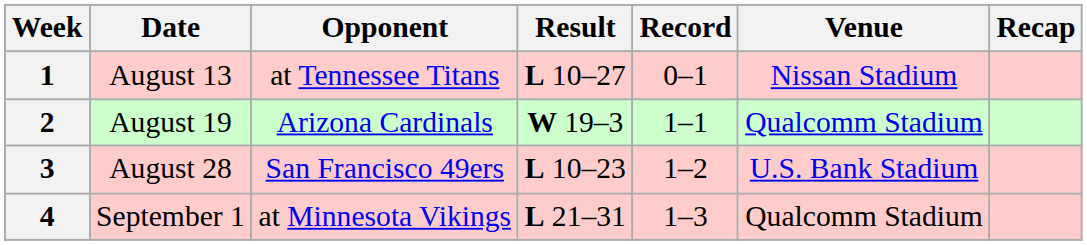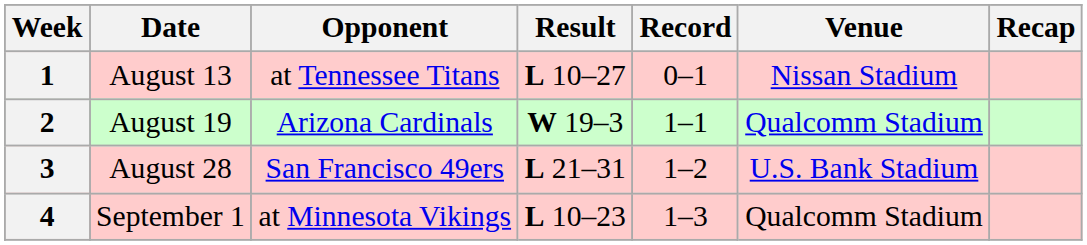3 | Result: L 10–23 -> L 21–31
4 | Result: L 21–31 -> L 10–23
